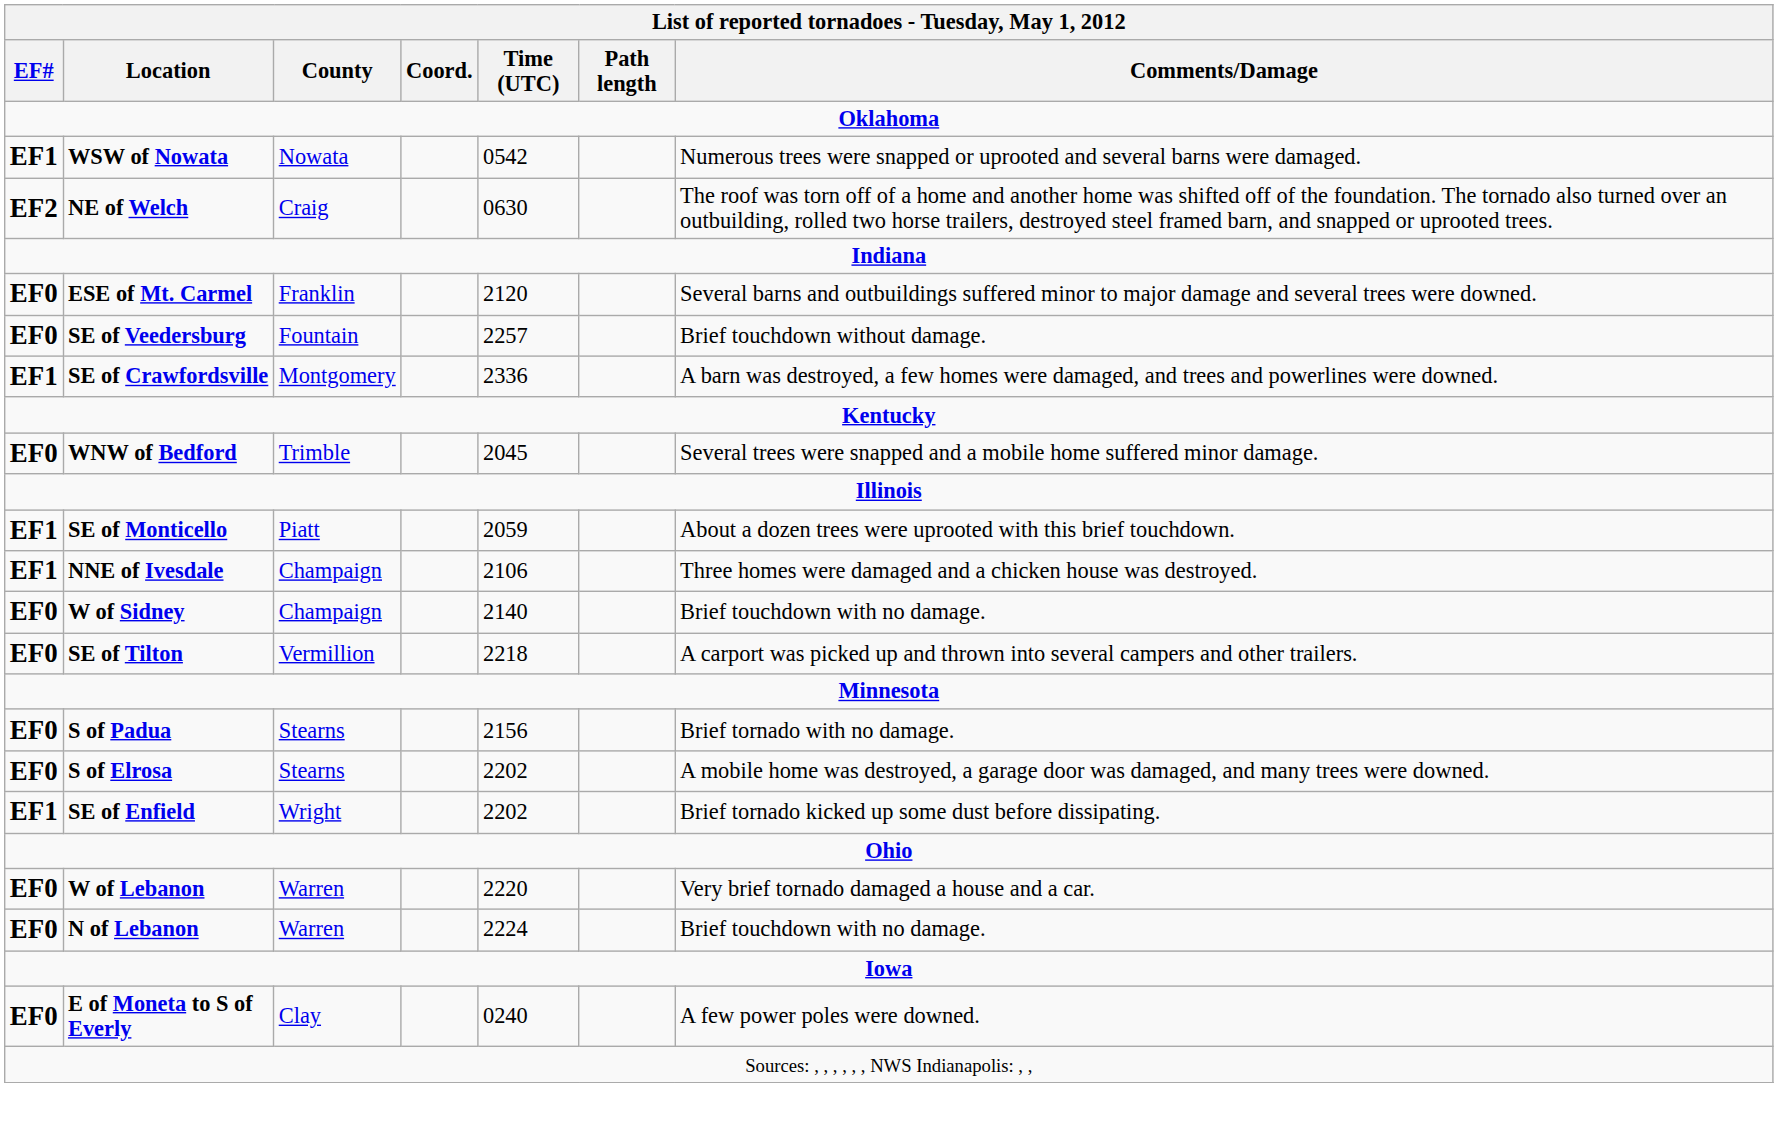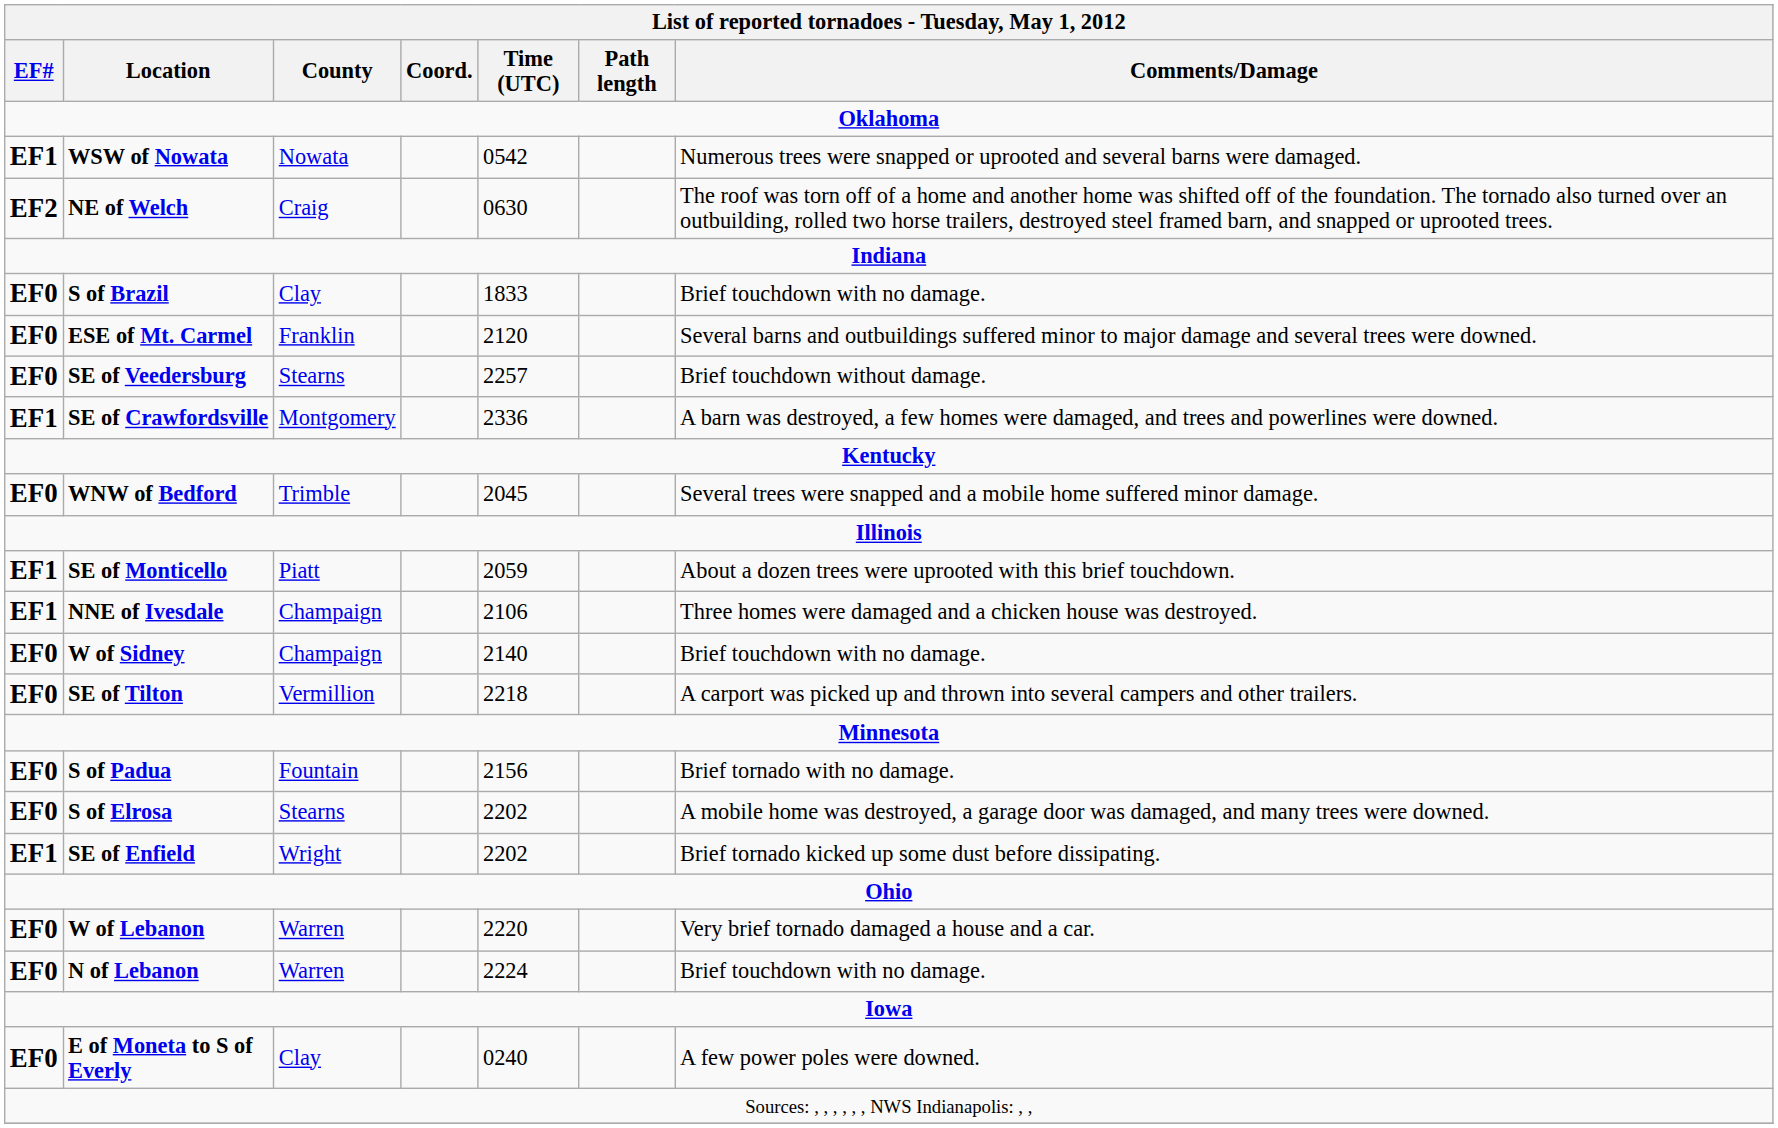+ row: EF0 | S of Brazil | Clay | 1833 | Brief touchdown with no damage.
SE of Veedersburg | County: Fountain -> Stearns
S of Padua | County: Stearns -> Fountain
